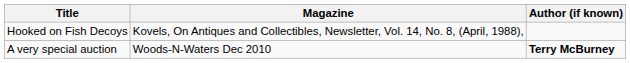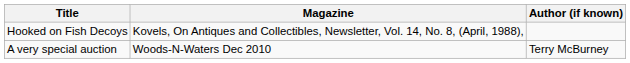A very special auction | Author (if known): bold -> normal
